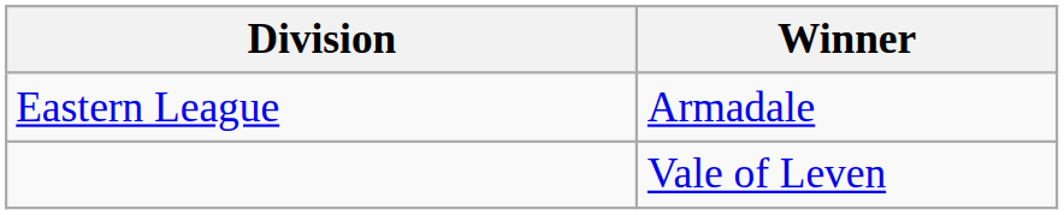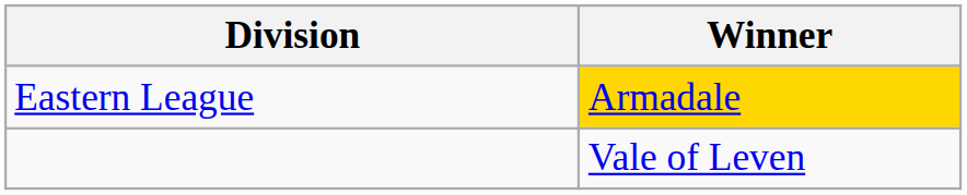Eastern League | Winner: no background -> gold background
